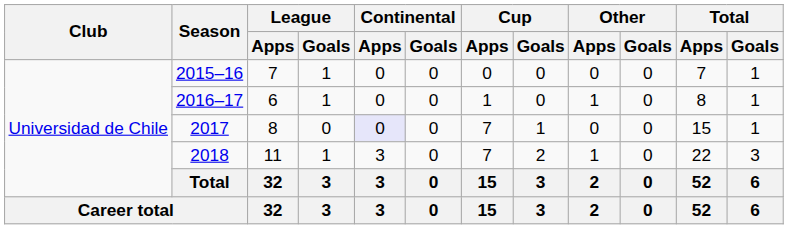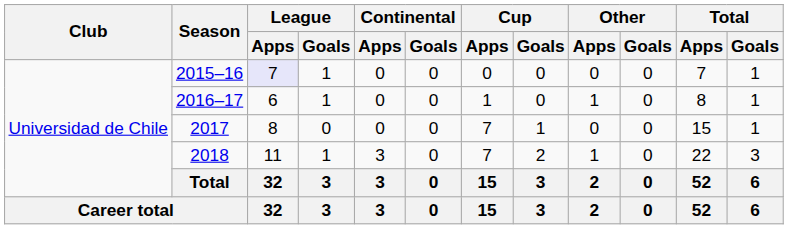2015–16 | League / Apps: no background -> lavender background
2017 | Continental / Apps: lavender background -> no background
